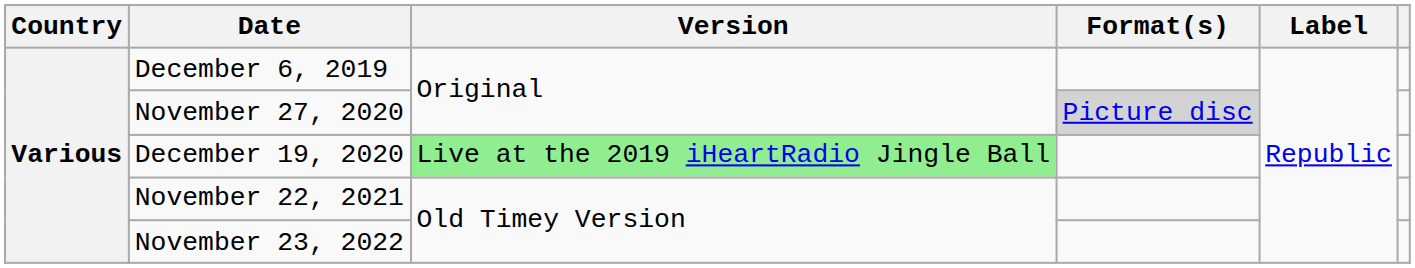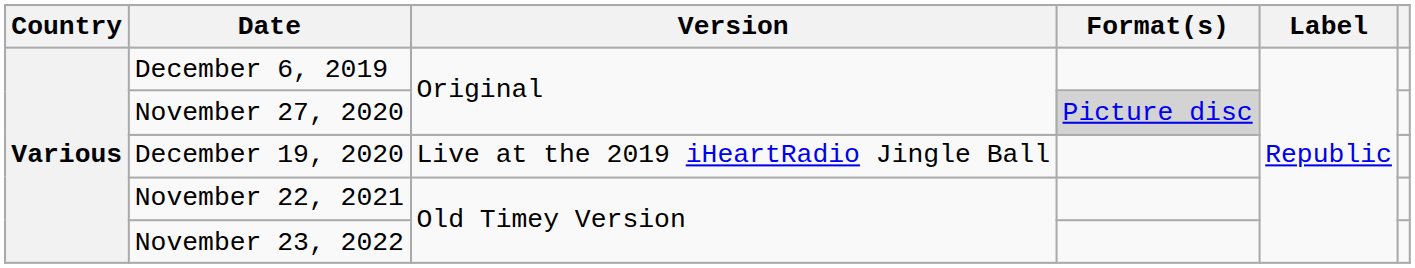December 19, 2020 | Version: lightgreen background -> no background
